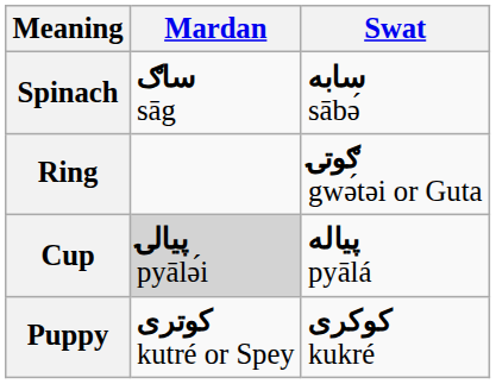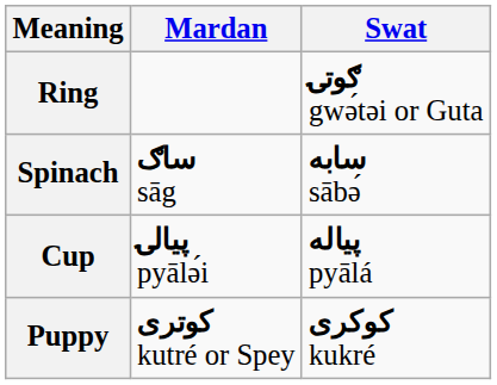rows swapped: Ring <-> Spinach
Cup | Mardan: lightgrey background -> no background
